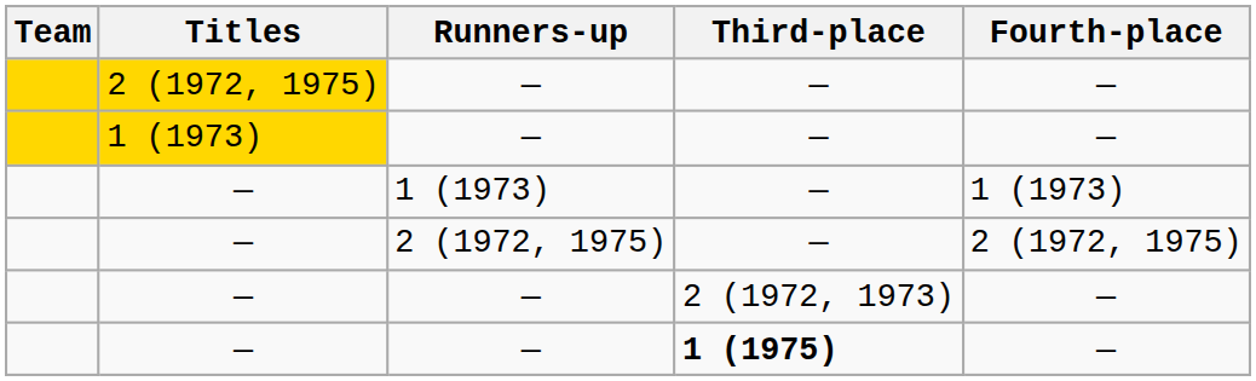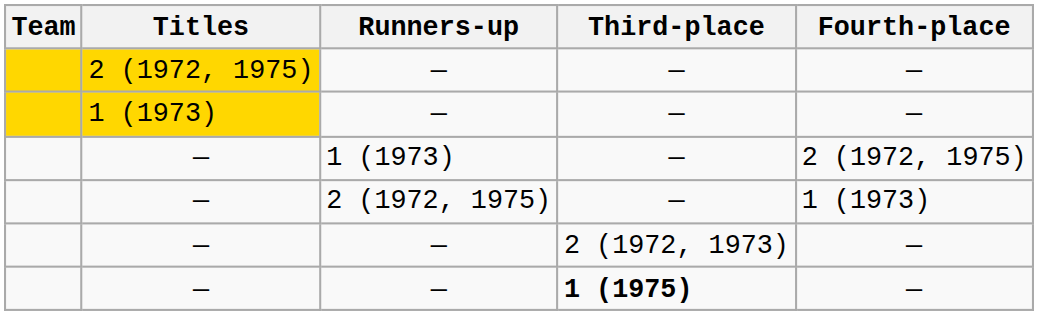row 4 | Fourth-place: 1 (1973) -> 2 (1972, 1975)
row 5 | Fourth-place: 2 (1972, 1975) -> 1 (1973)
